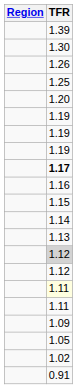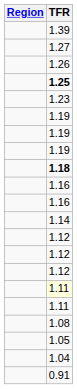row 3 | TFR: 1.30 -> 1.27
row 5 | TFR: normal -> bold
row 6 | TFR: 1.20 -> 1.23
row 10 | TFR: 1.17 -> 1.18
row 12 | TFR: 1.15 -> 1.16
row 14 | TFR: 1.13 -> 1.12
row 15 | TFR: lightgrey background -> no background
row 19 | TFR: 1.09 -> 1.08
row 21 | TFR: 1.02 -> 1.04
